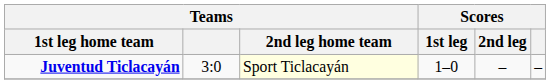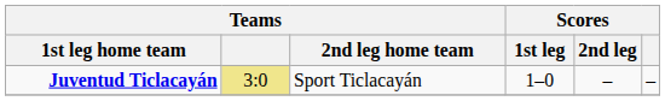Juventud Ticlacayán | Teams: no background -> khaki background
Juventud Ticlacayán | Teams / 2nd leg home team: lightyellow background -> no background
